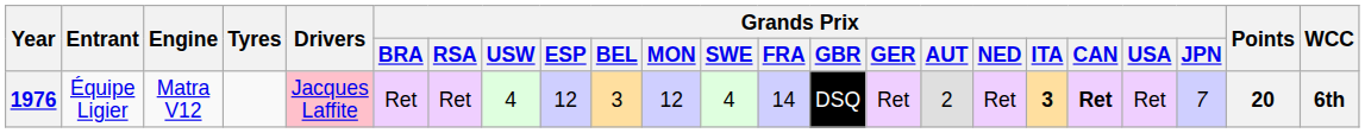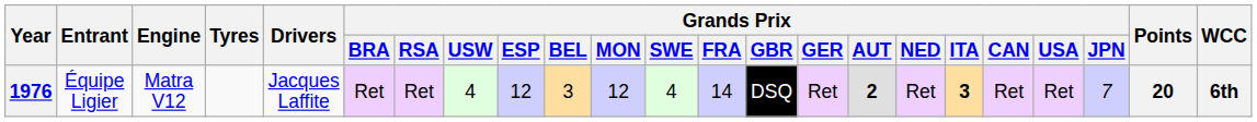1976 | Drivers: pink background -> no background
1976 | Grands Prix / AUT: normal -> bold
1976 | Grands Prix / CAN: bold -> normal
